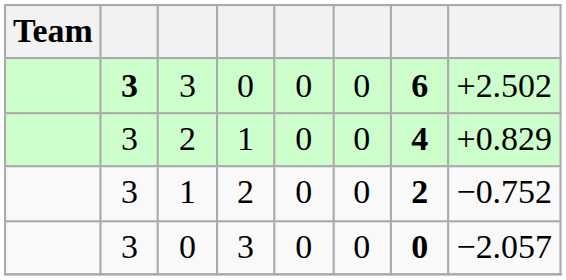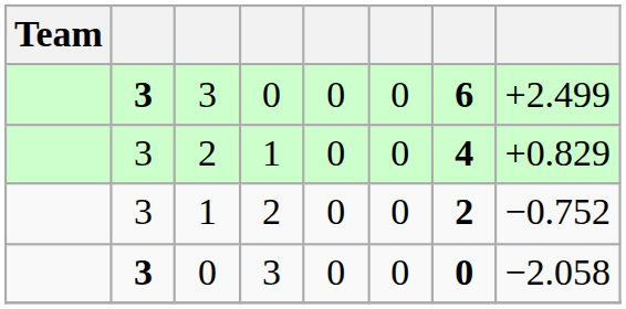row 2 | column 8: +2.502 -> +2.499
row 5 | column 2: normal -> bold
row 5 | column 8: −2.057 -> −2.058
